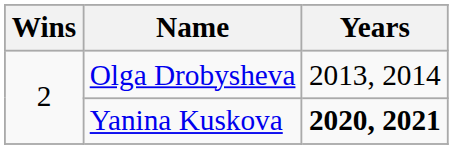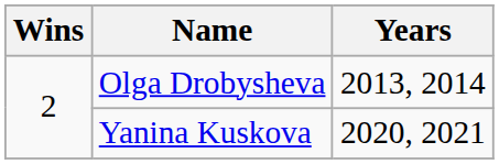Yanina Kuskova | Years: bold -> normal
